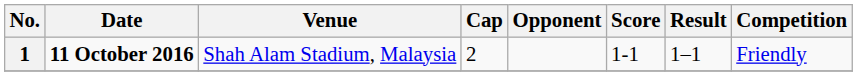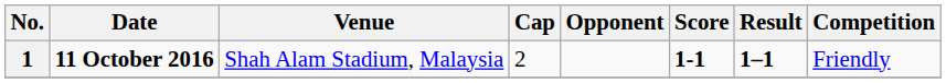1 | Score: normal -> bold
1 | Result: normal -> bold
